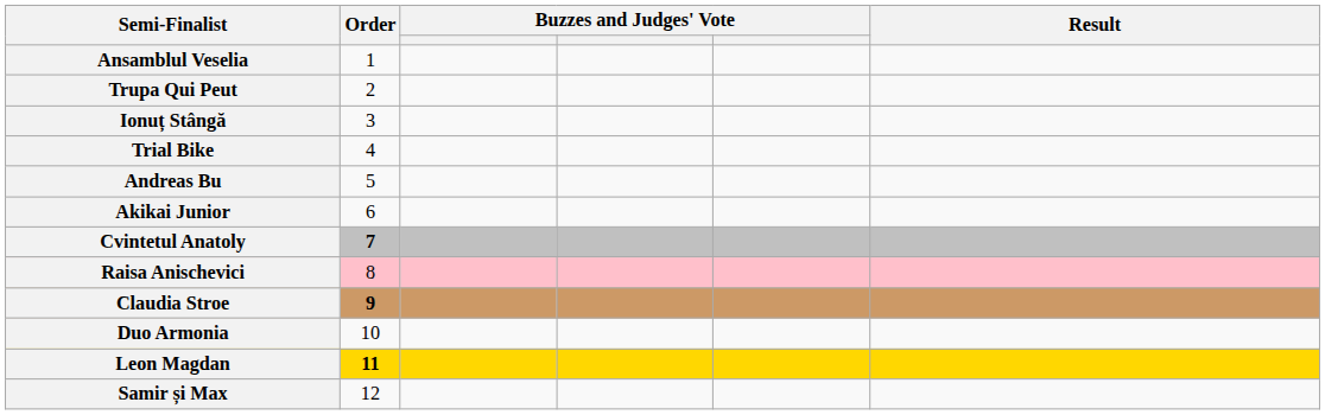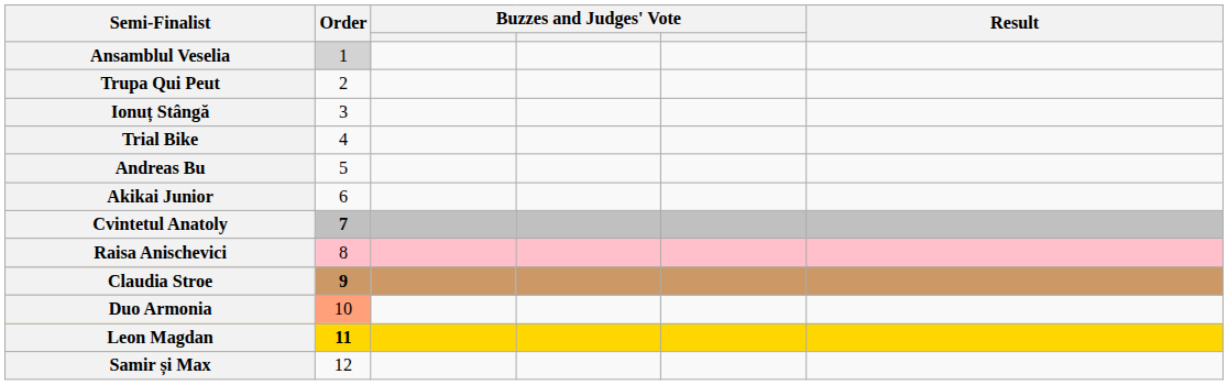Ansamblul Veselia | Order: no background -> lightgrey background
Duo Armonia | Order: no background -> lightsalmon background
